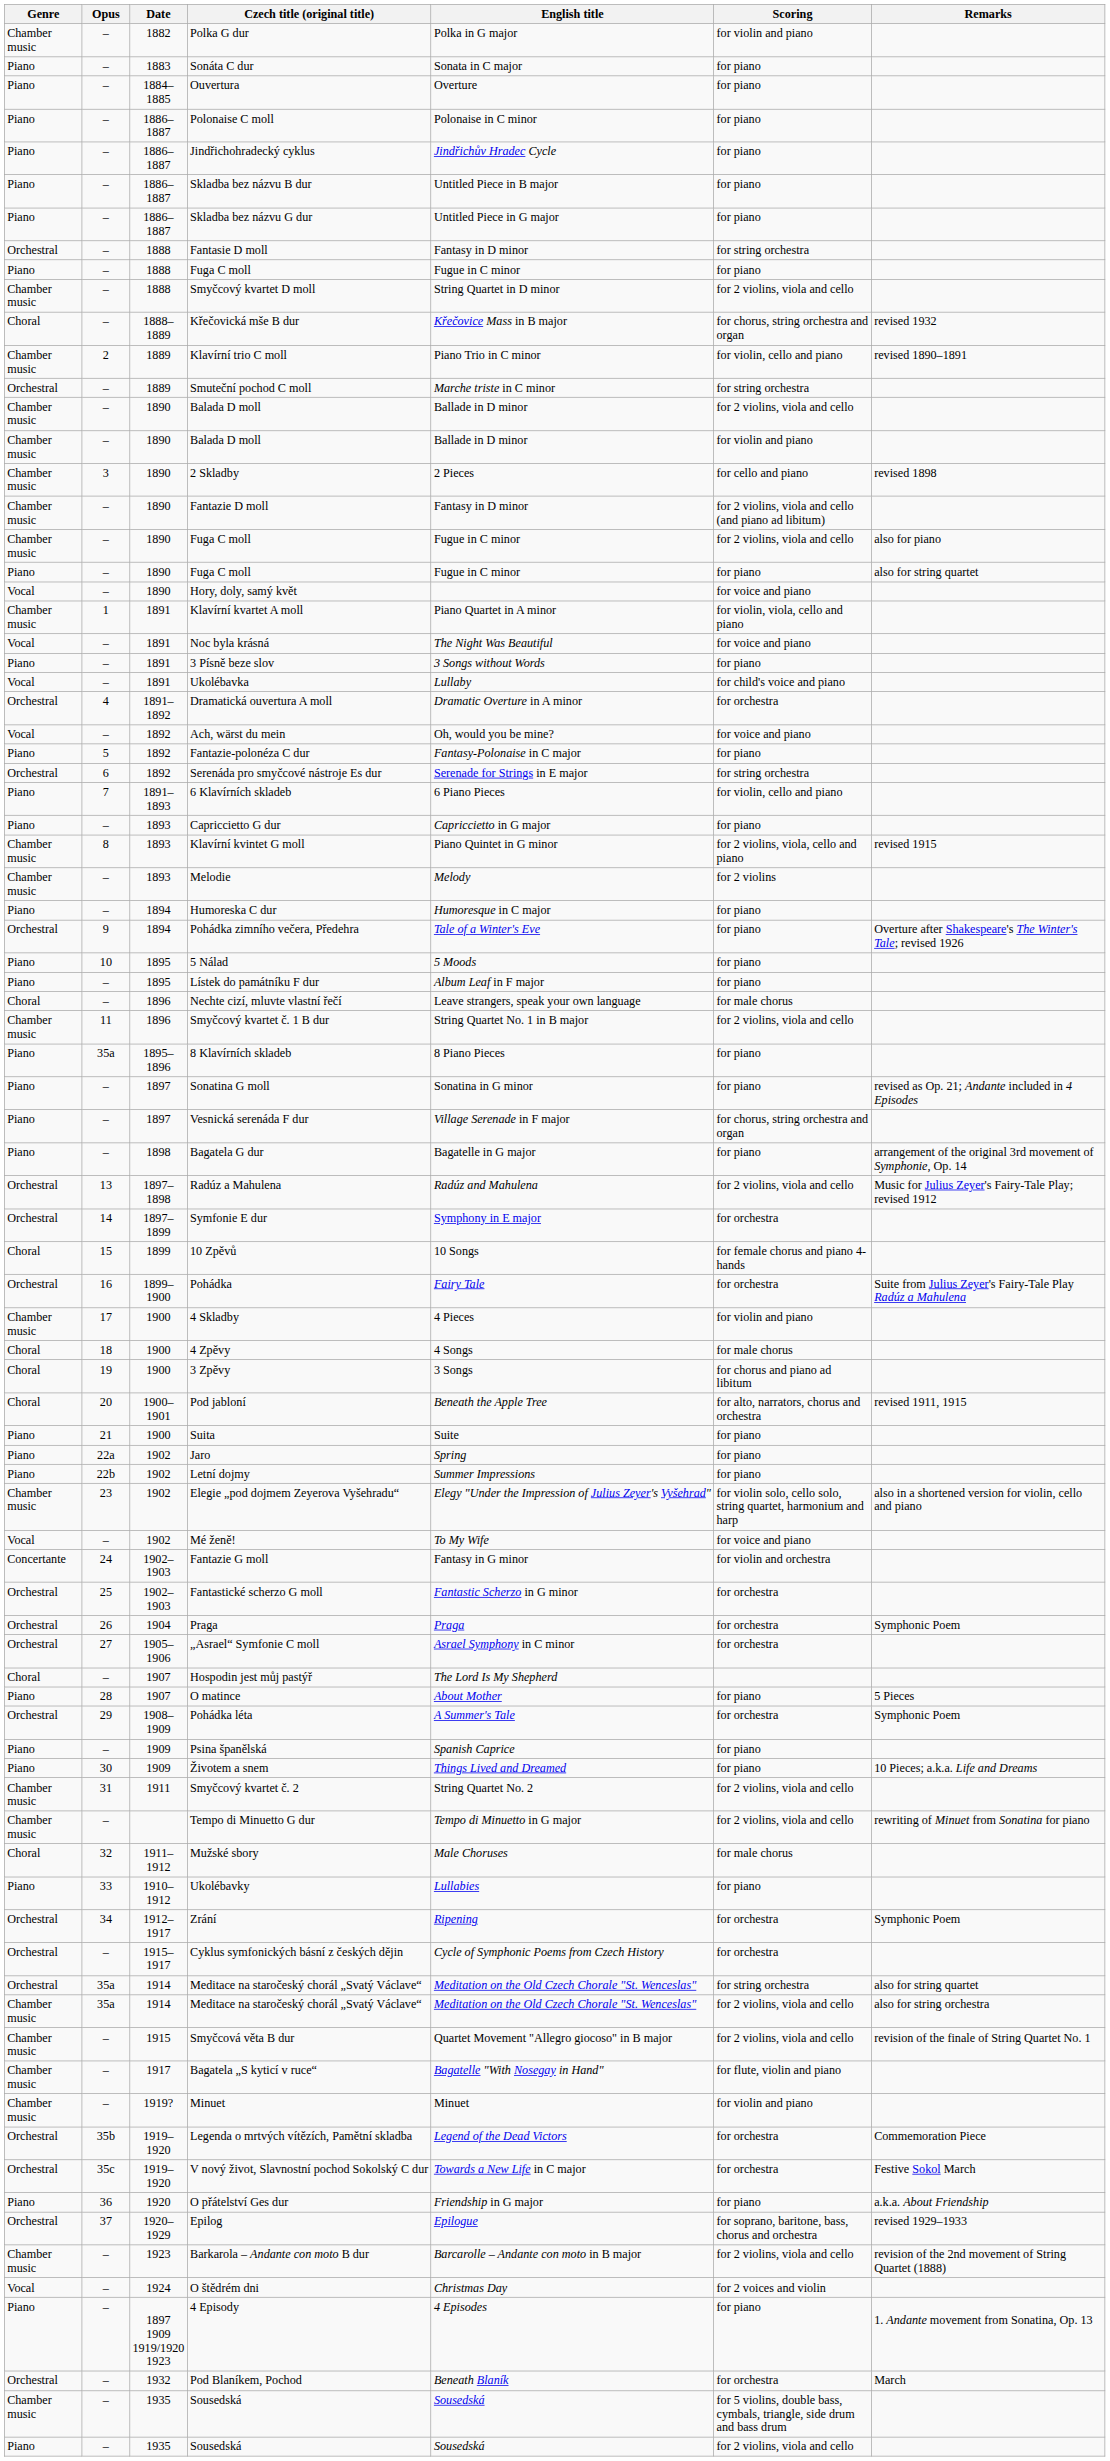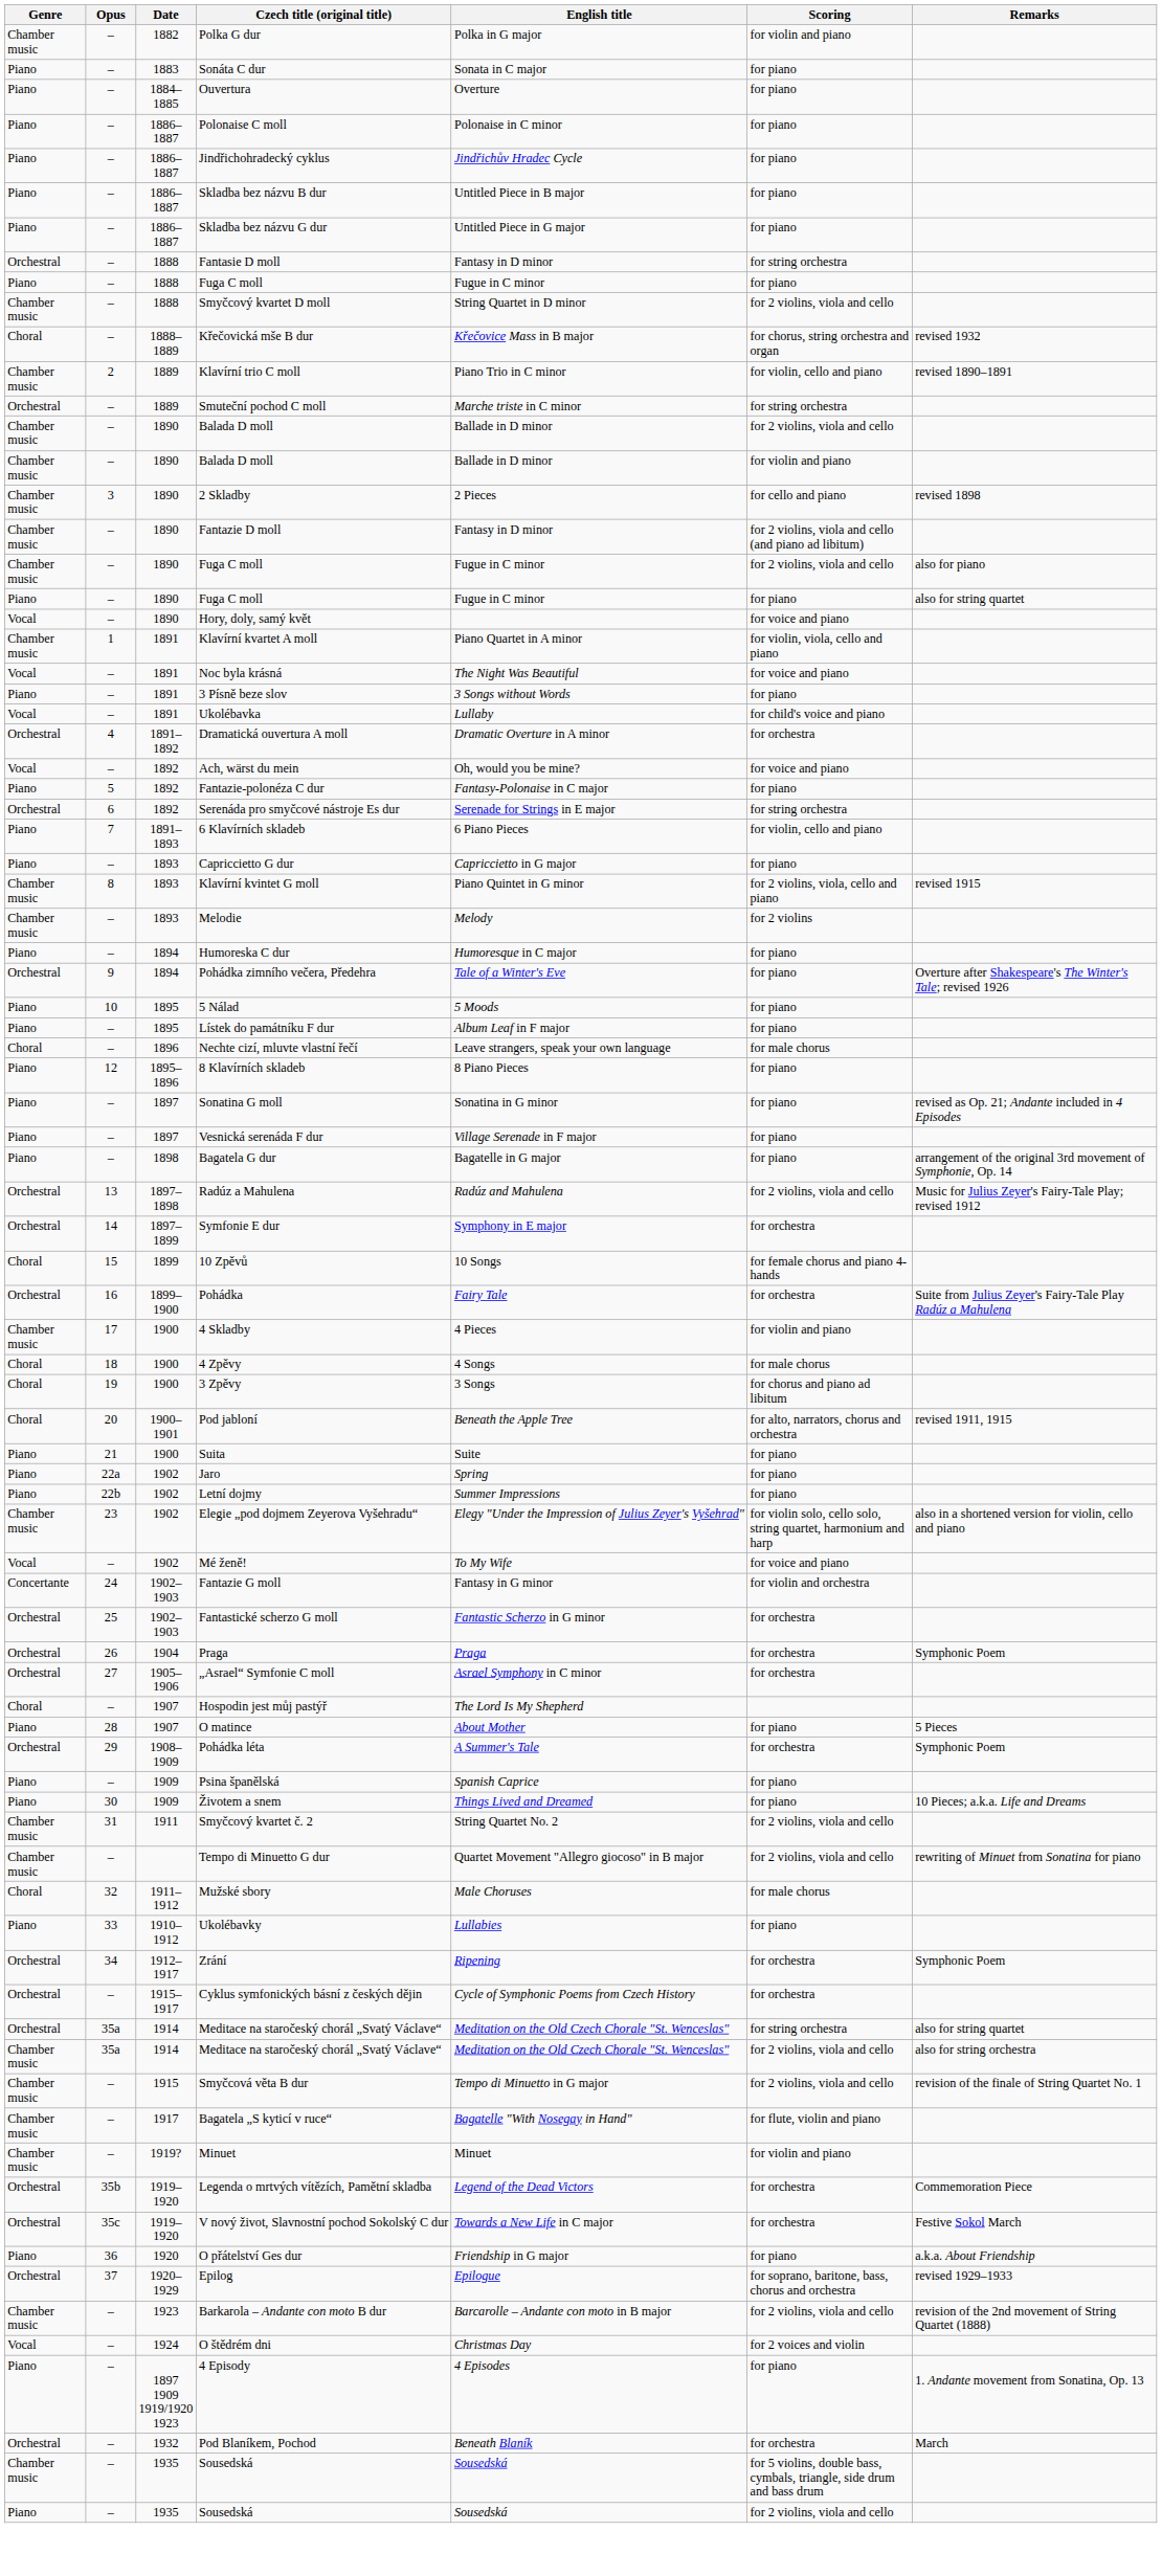- row: Chamber music | 11 | 1896 | Smyčcový kvartet č. 1 B dur | String Quartet No. 1 in B major | for 2 violins, viola and cello
8 Klavírních skladeb | Opus: 35a -> 12
Vesnická serenáda F dur | Scoring: for chorus, string orchestra and organ -> for piano
Tempo di Minuetto G dur | English title: Tempo di Minuetto in G major -> Quartet Movement "Allegro giocoso" in B major
Smyčcová věta B dur | English title: Quartet Movement "Allegro giocoso" in B major -> Tempo di Minuetto in G major
